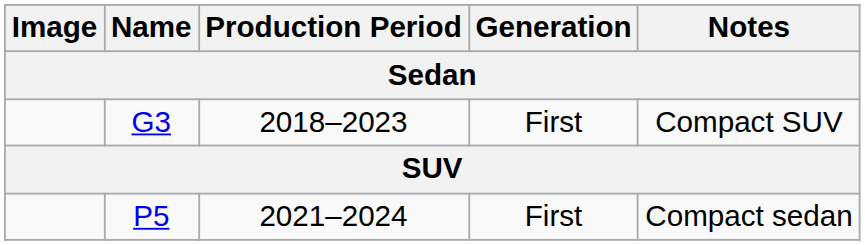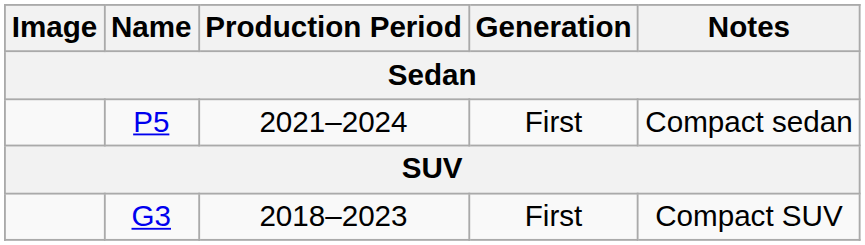rows swapped: P5 <-> G3
